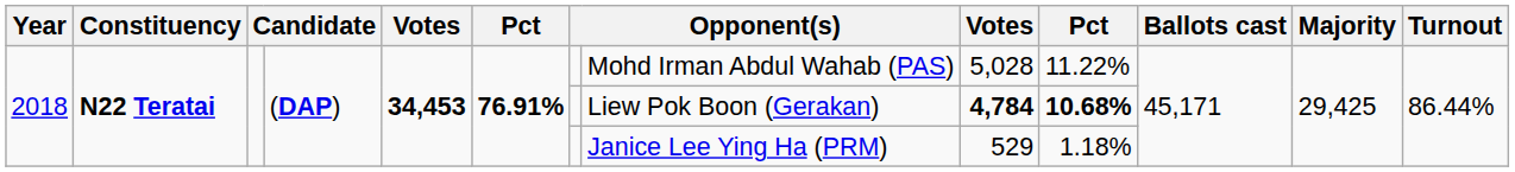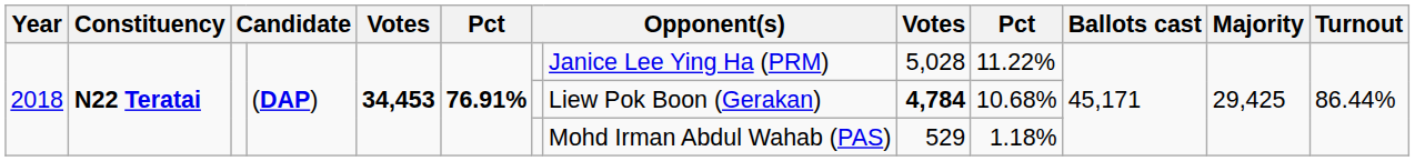row 2 | column 8: Mohd Irman Abdul Wahab (PAS) -> Janice Lee Ying Ha (PRM)
row 3 | column 10: bold -> normal
row 4 | column 8: Janice Lee Ying Ha (PRM) -> Mohd Irman Abdul Wahab (PAS)
